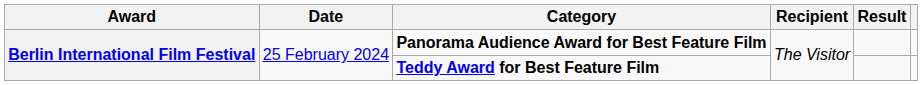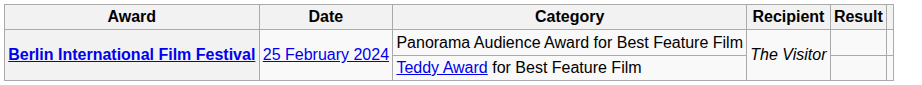Panorama Audience Award for Best Feature Film | Category: bold -> normal
Teddy Award for Best Feature Film | Category: bold -> normal
